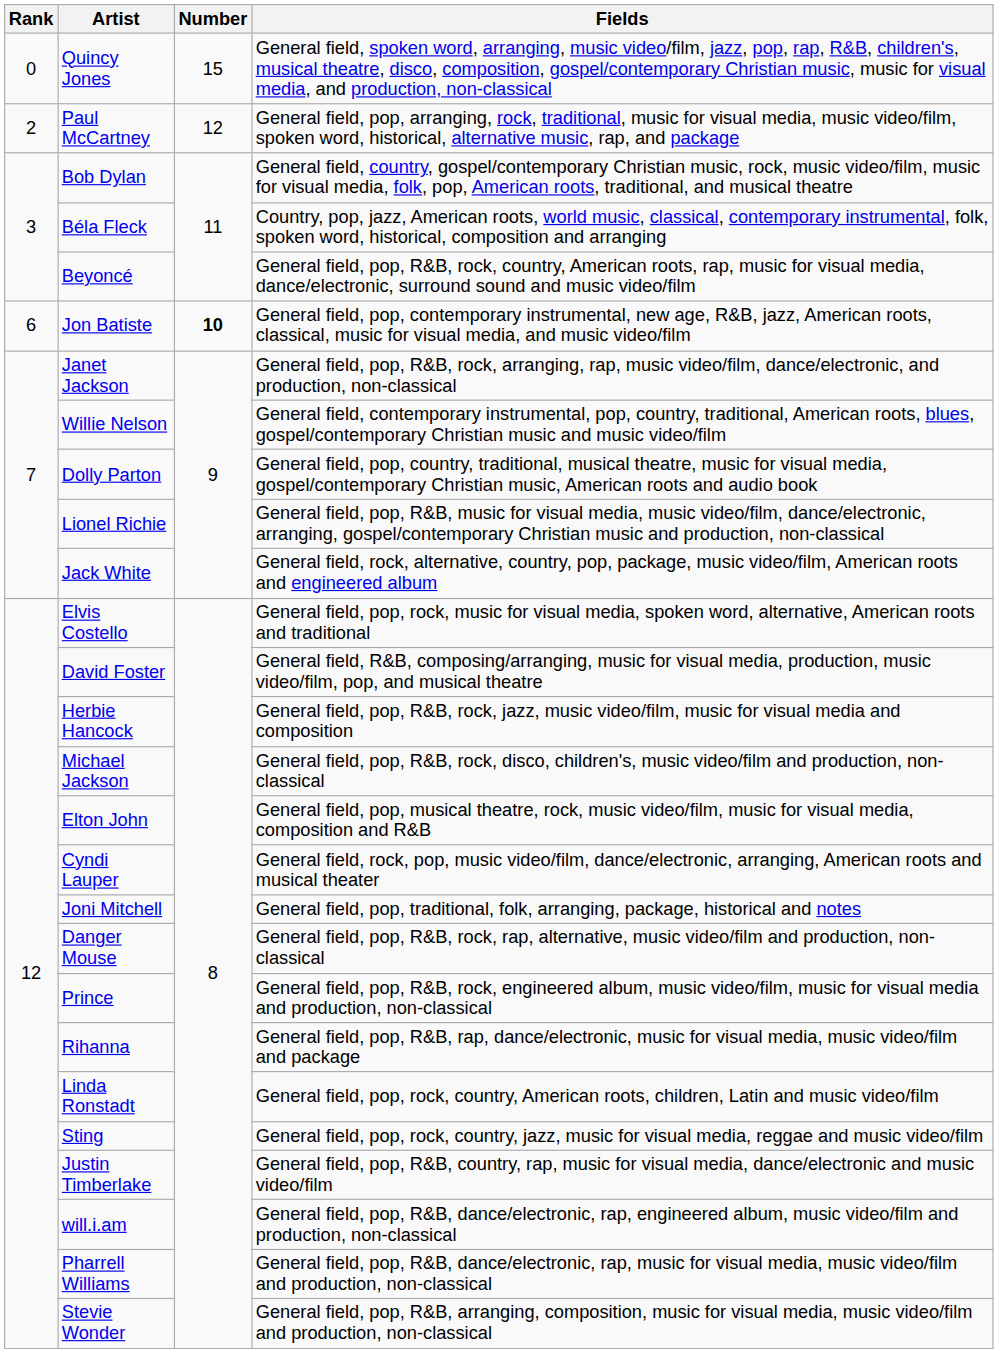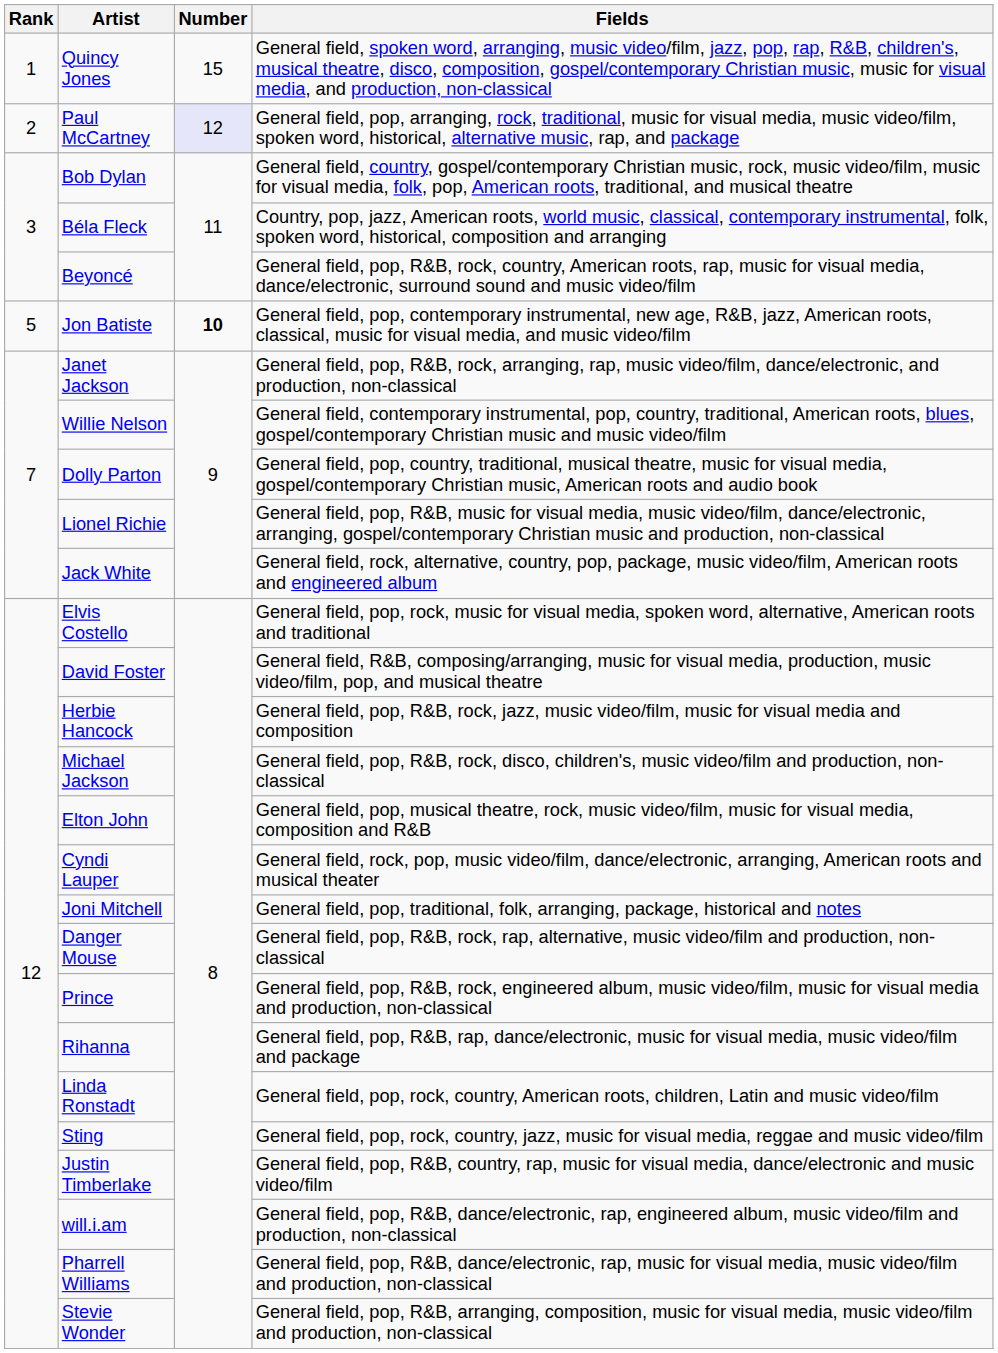Quincy Jones | Rank: 0 -> 1
Paul McCartney | Number: no background -> lavender background
Jon Batiste | Rank: 6 -> 5
